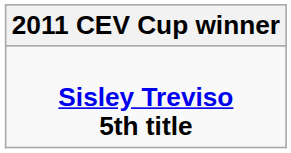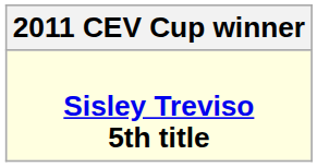row 2 | column 1: no background -> lightyellow background
